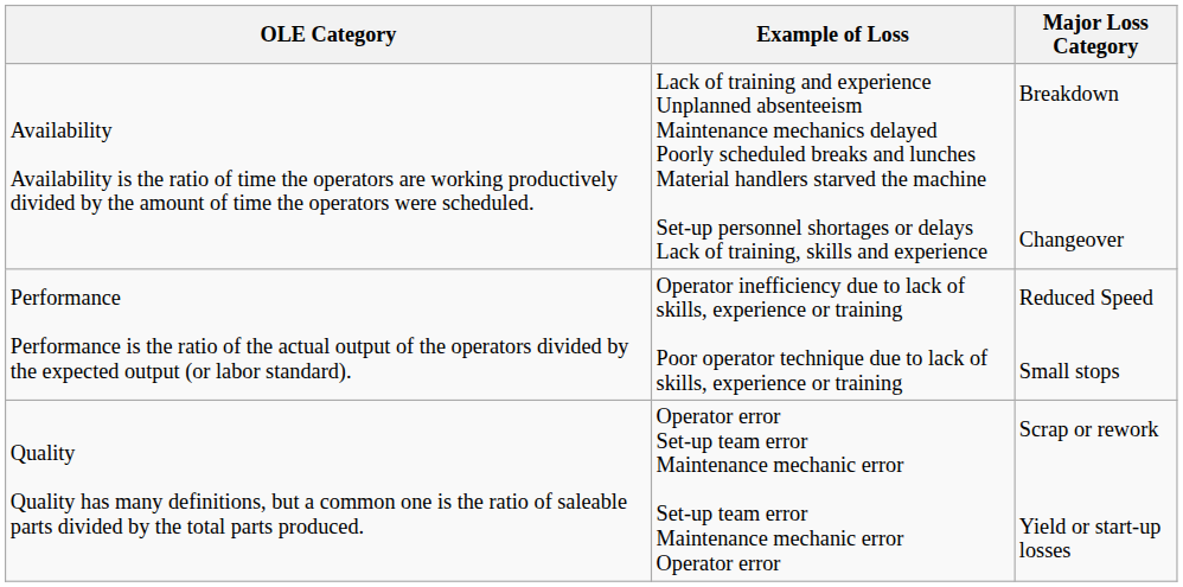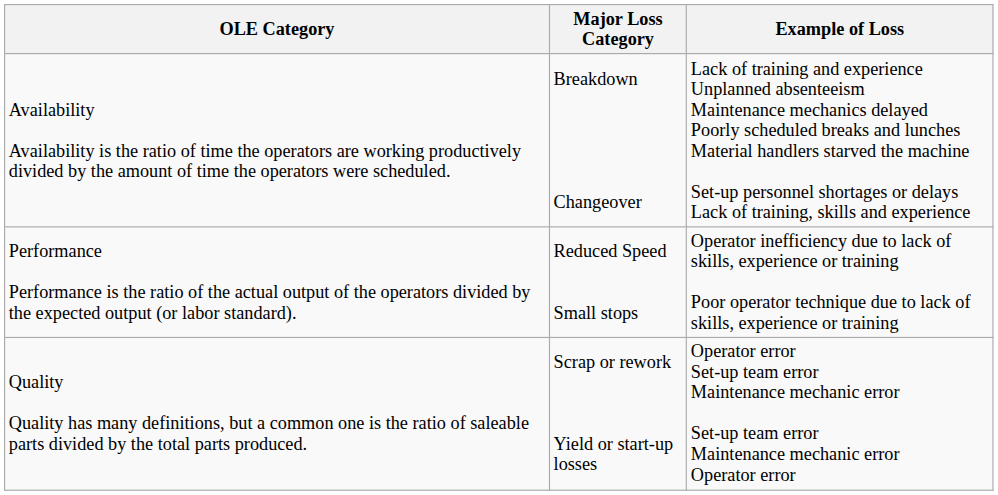columns swapped: Major Loss Category <-> Example of Loss
